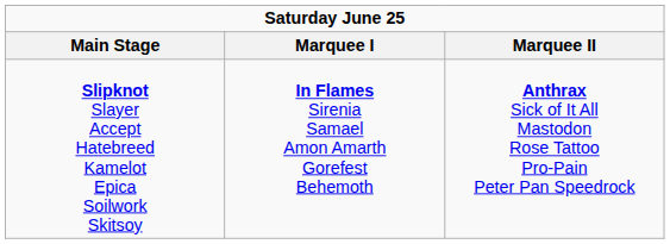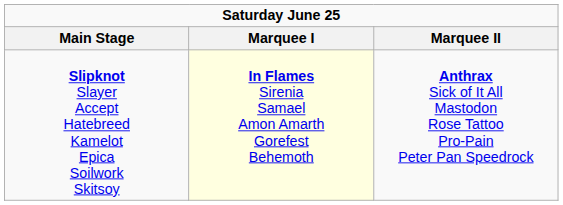row 3 | Marquee I: no background -> lightyellow background
